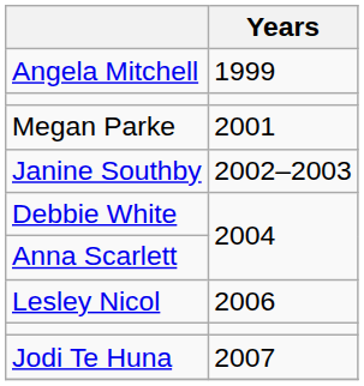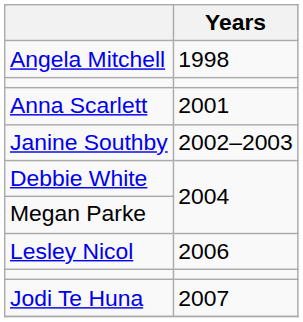row 2 | Years: 1999 -> 1998
row 4 | column 1: Megan Parke -> Anna Scarlett
row 7 | column 1: Anna Scarlett -> Megan Parke
